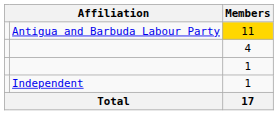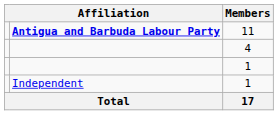Antigua and Barbuda Labour Party | column 2: normal -> bold
Antigua and Barbuda Labour Party | Members: gold background -> no background
